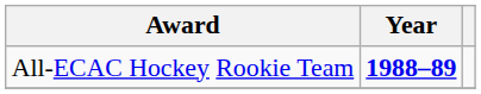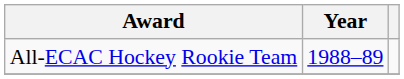row 2 | Year: bold -> normal
